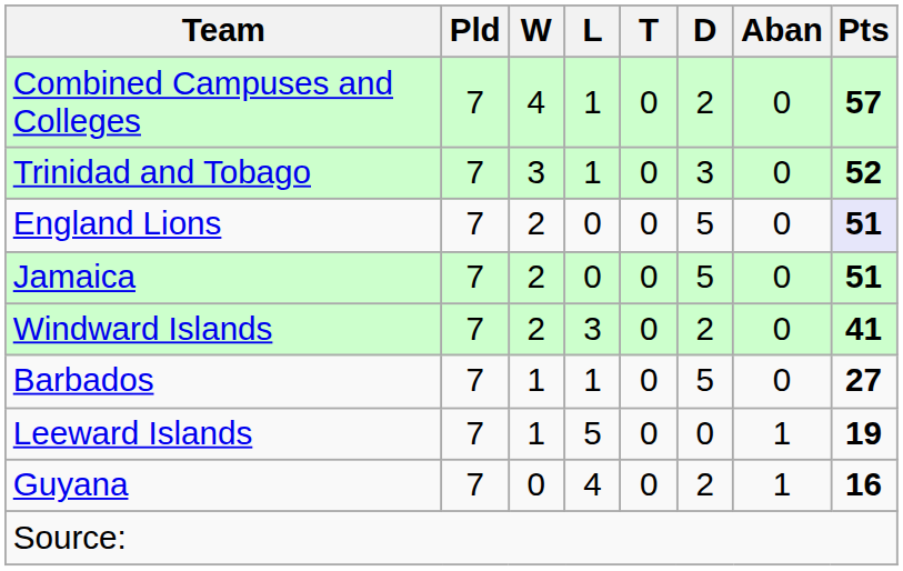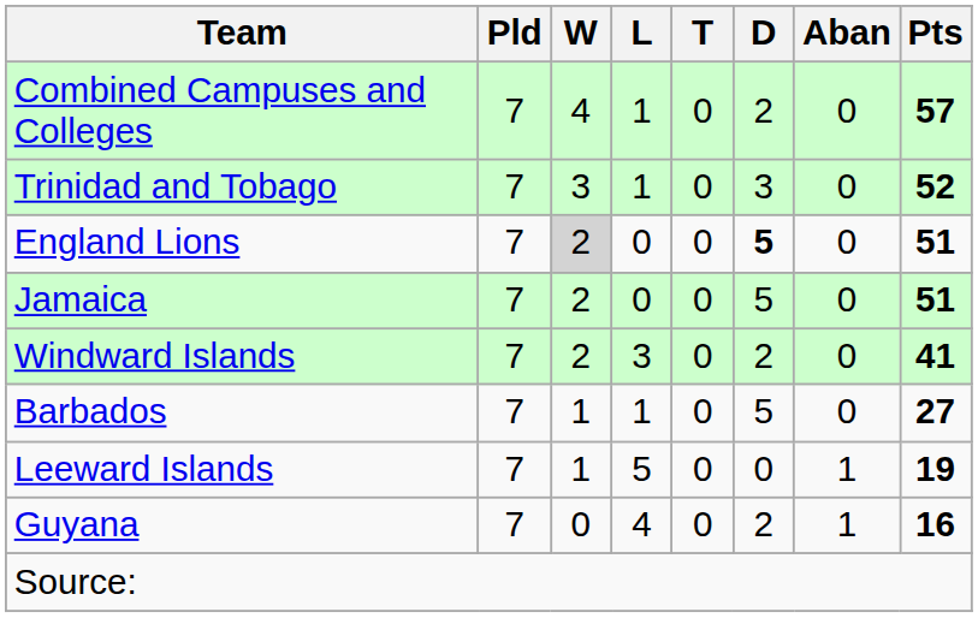England Lions | W: no background -> lightgrey background
England Lions | D: normal -> bold
England Lions | Pts: lavender background -> no background
